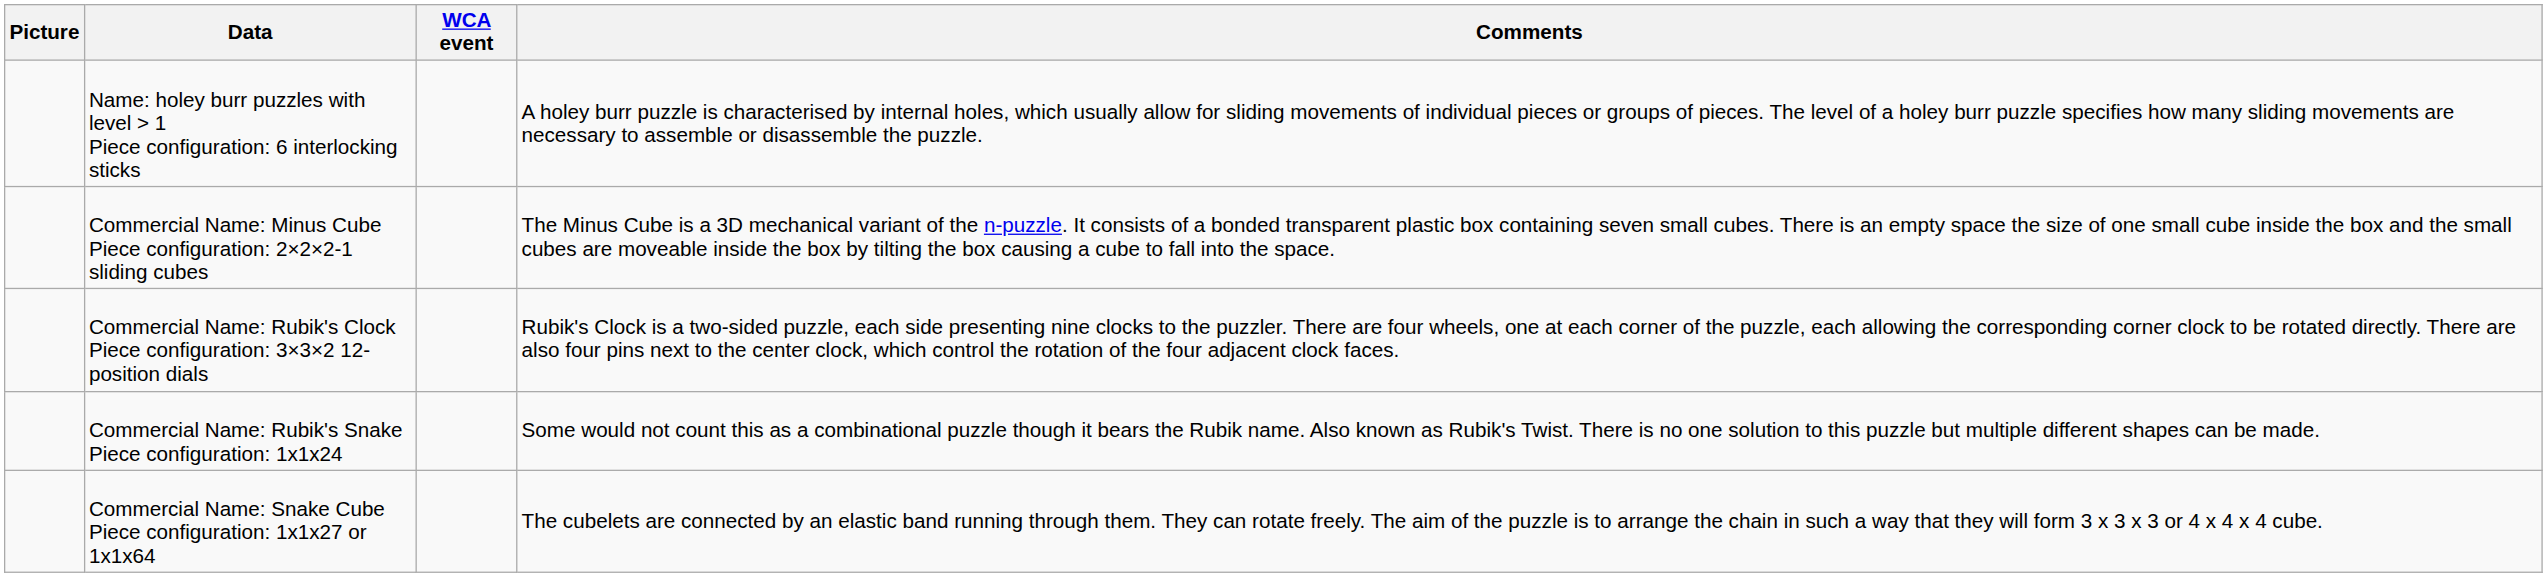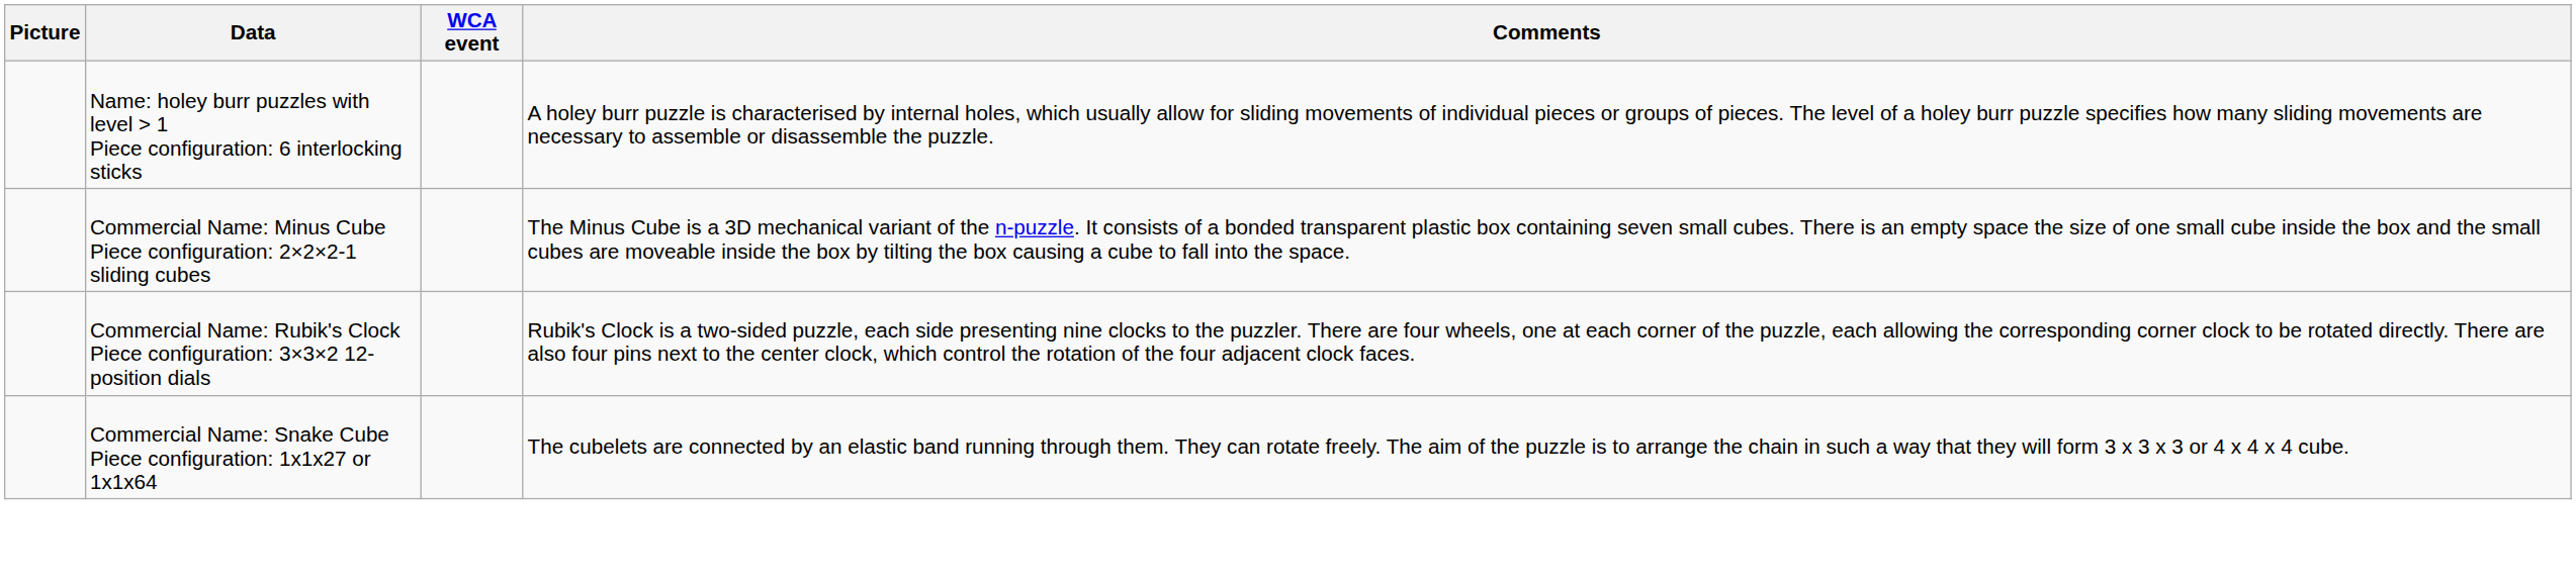- row: Commercial Name: Rubik's Snake Piece configuration: 1x1x24 | Some would not count this as a combinational puzzle though it bears the Rubik name. Also known as Rubik's Twist. There is no one solution to this puzzle but multiple different shapes can be made.
